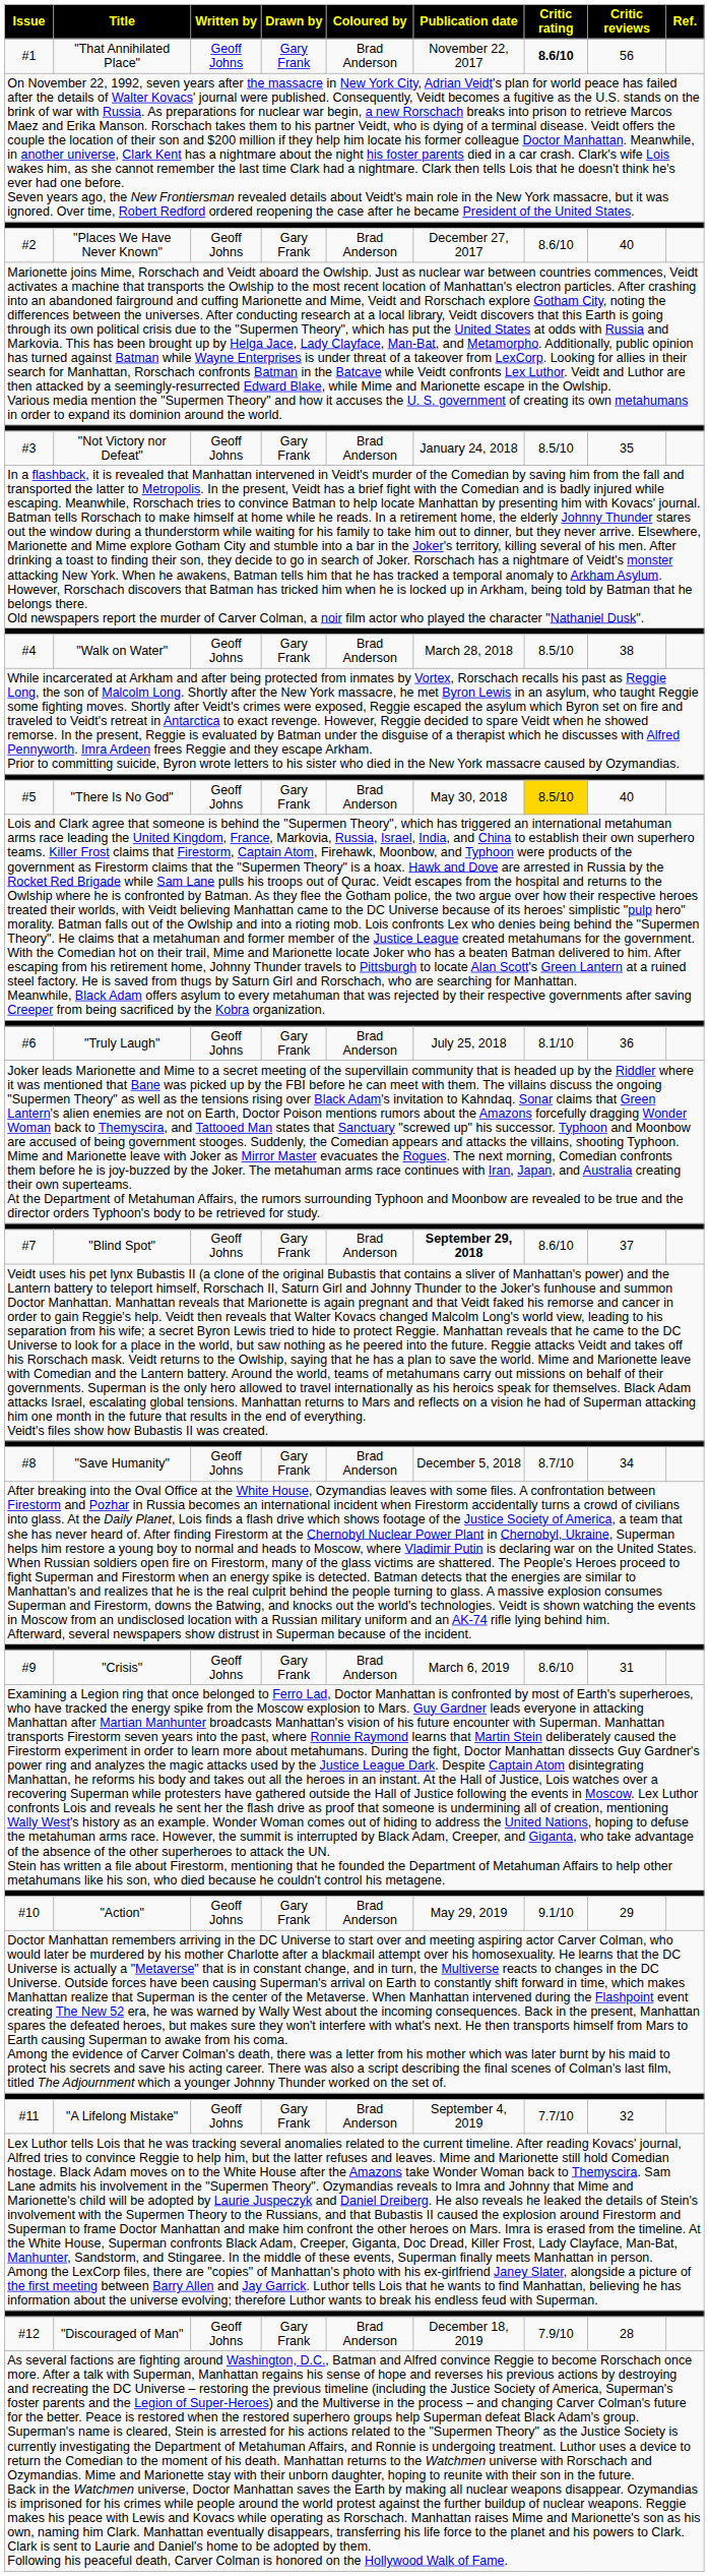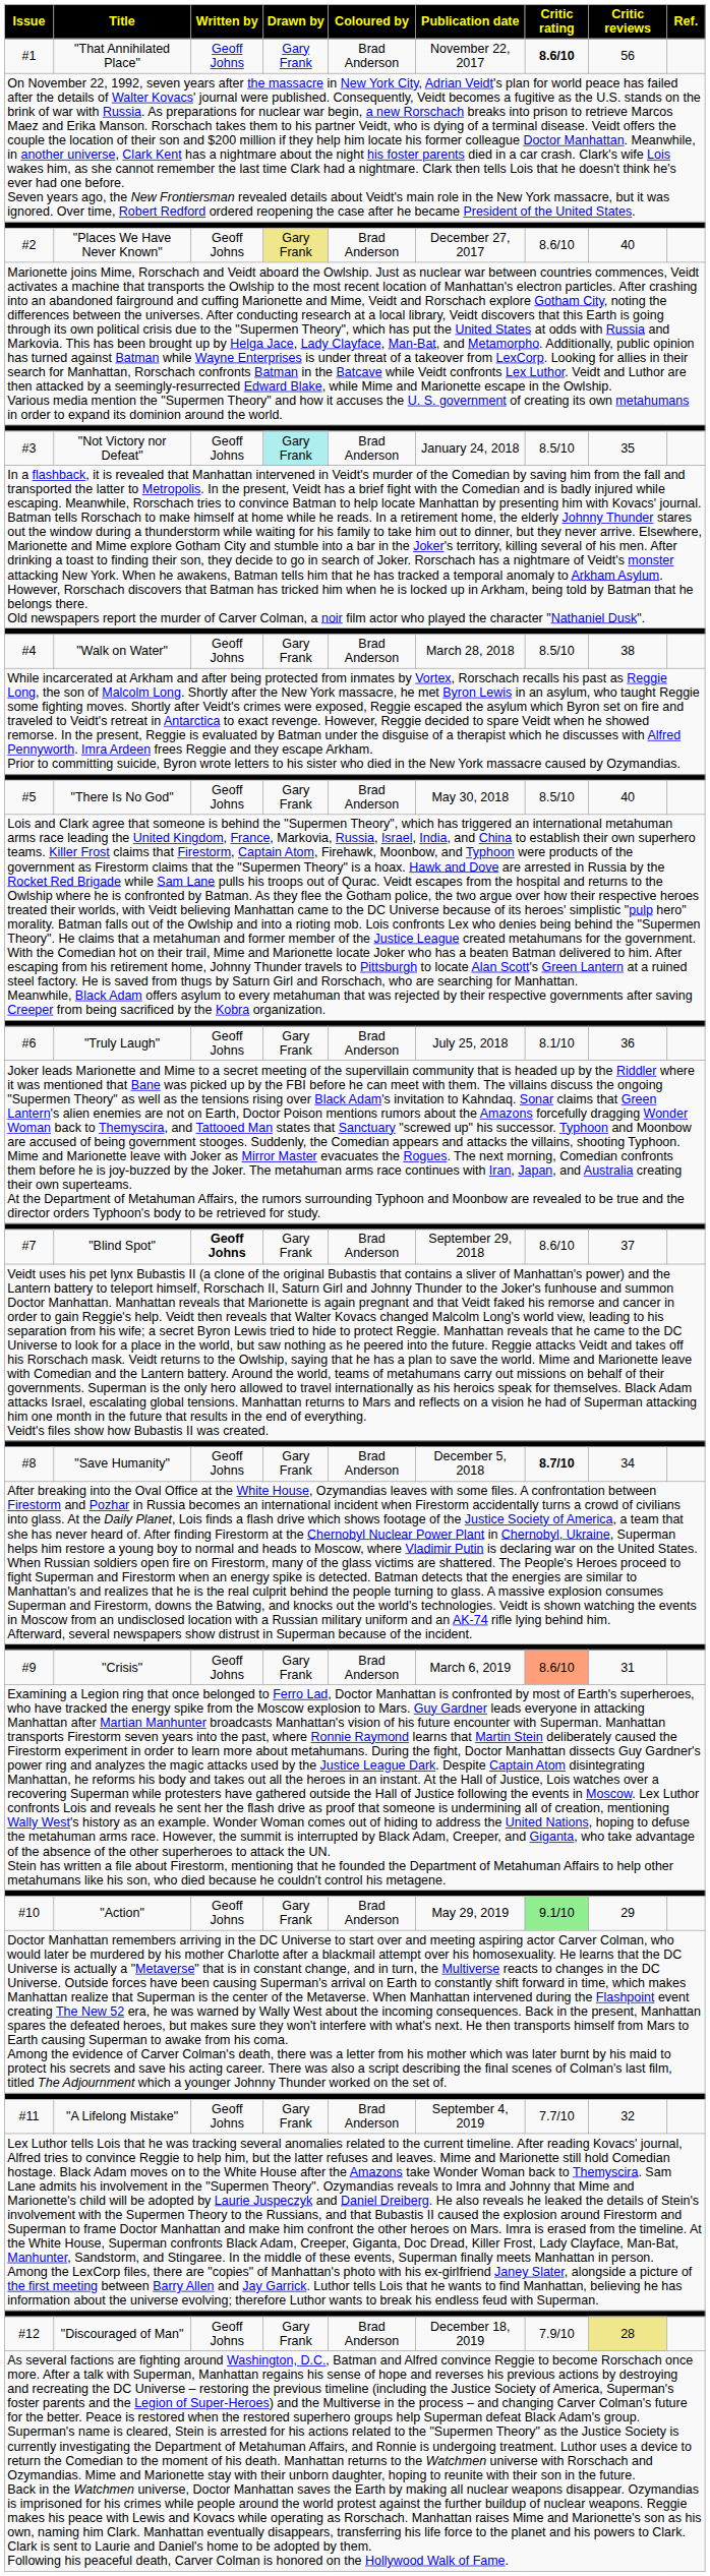#2 | Drawn by: no background -> khaki background
#3 | Drawn by: no background -> paleturquoise background
#5 | Critic rating: gold background -> no background
#7 | Written by: normal -> bold
#7 | Publication date: bold -> normal
#8 | Critic rating: normal -> bold
#9 | Critic rating: no background -> lightsalmon background
#10 | Critic rating: no background -> lightgreen background
#12 | Critic reviews: no background -> khaki background
